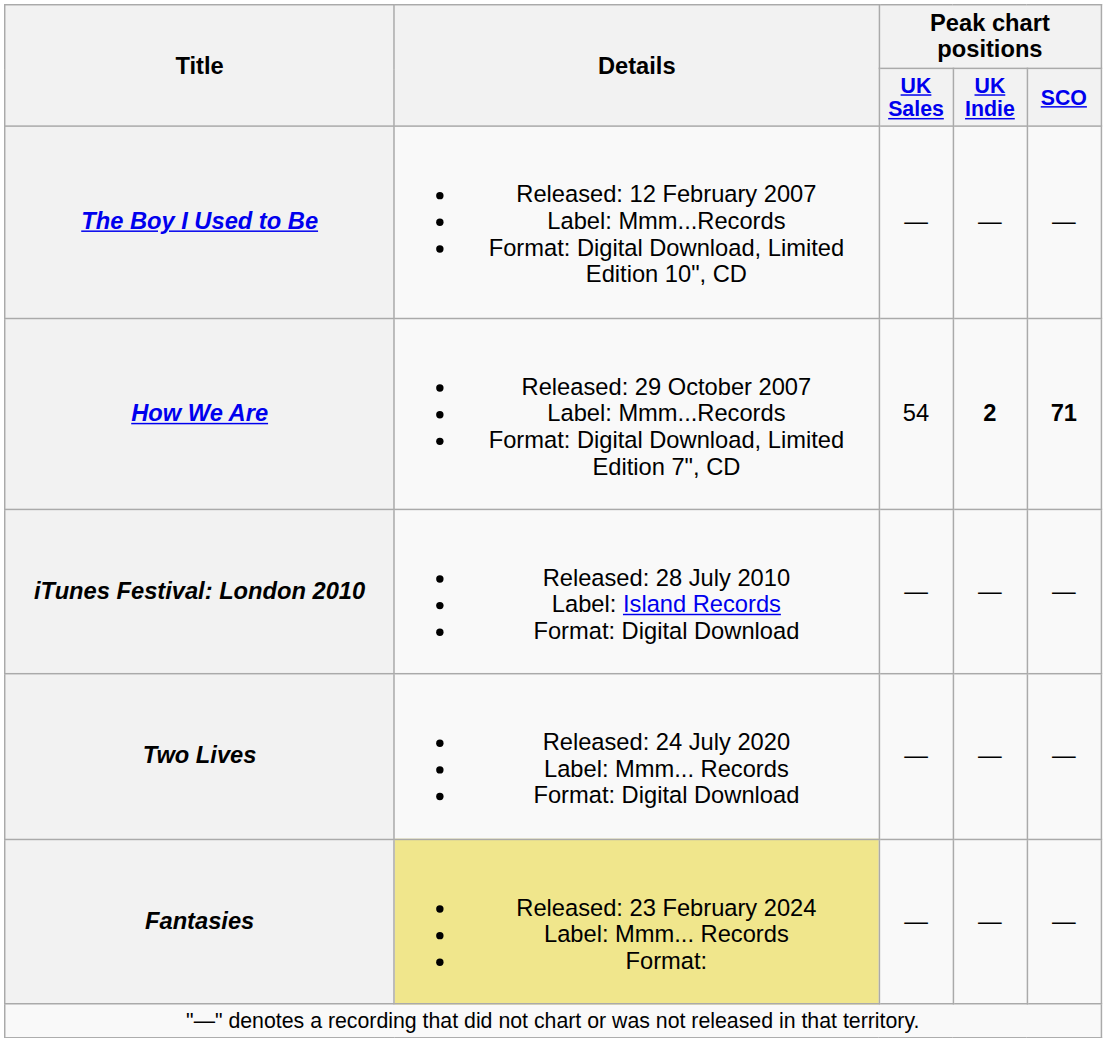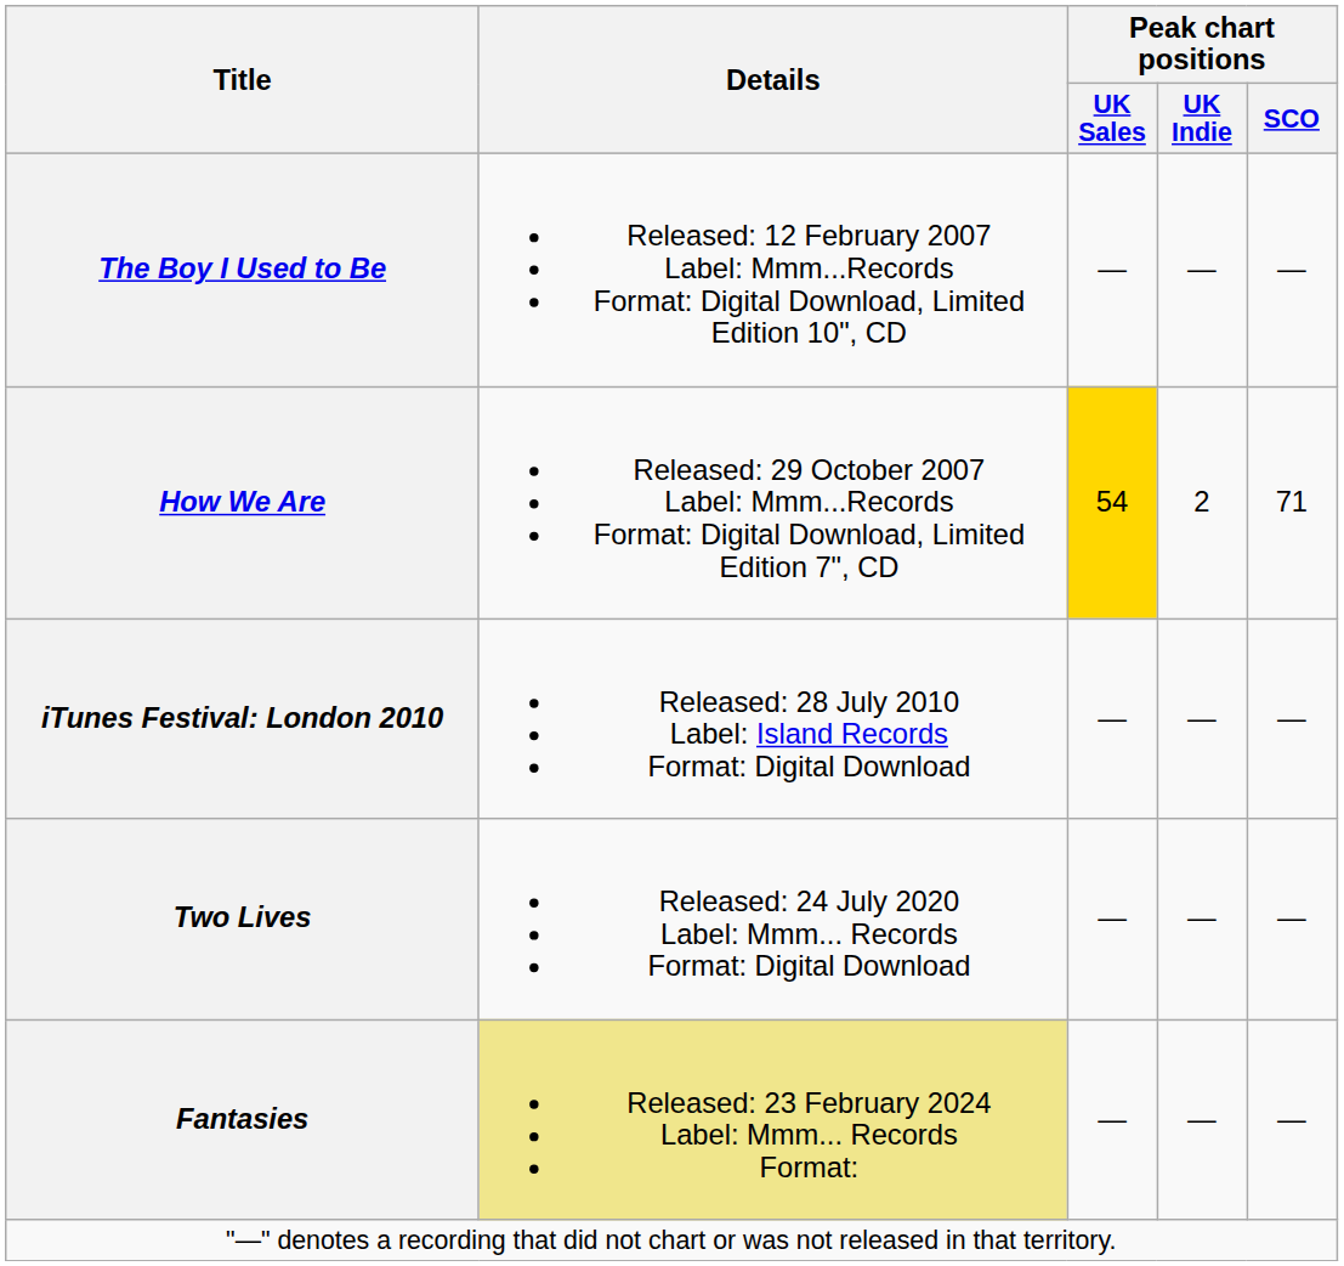How We Are | Peak chart positions / UK Sales: no background -> gold background
How We Are | Peak chart positions / UK Indie: bold -> normal
How We Are | Peak chart positions / SCO: bold -> normal
